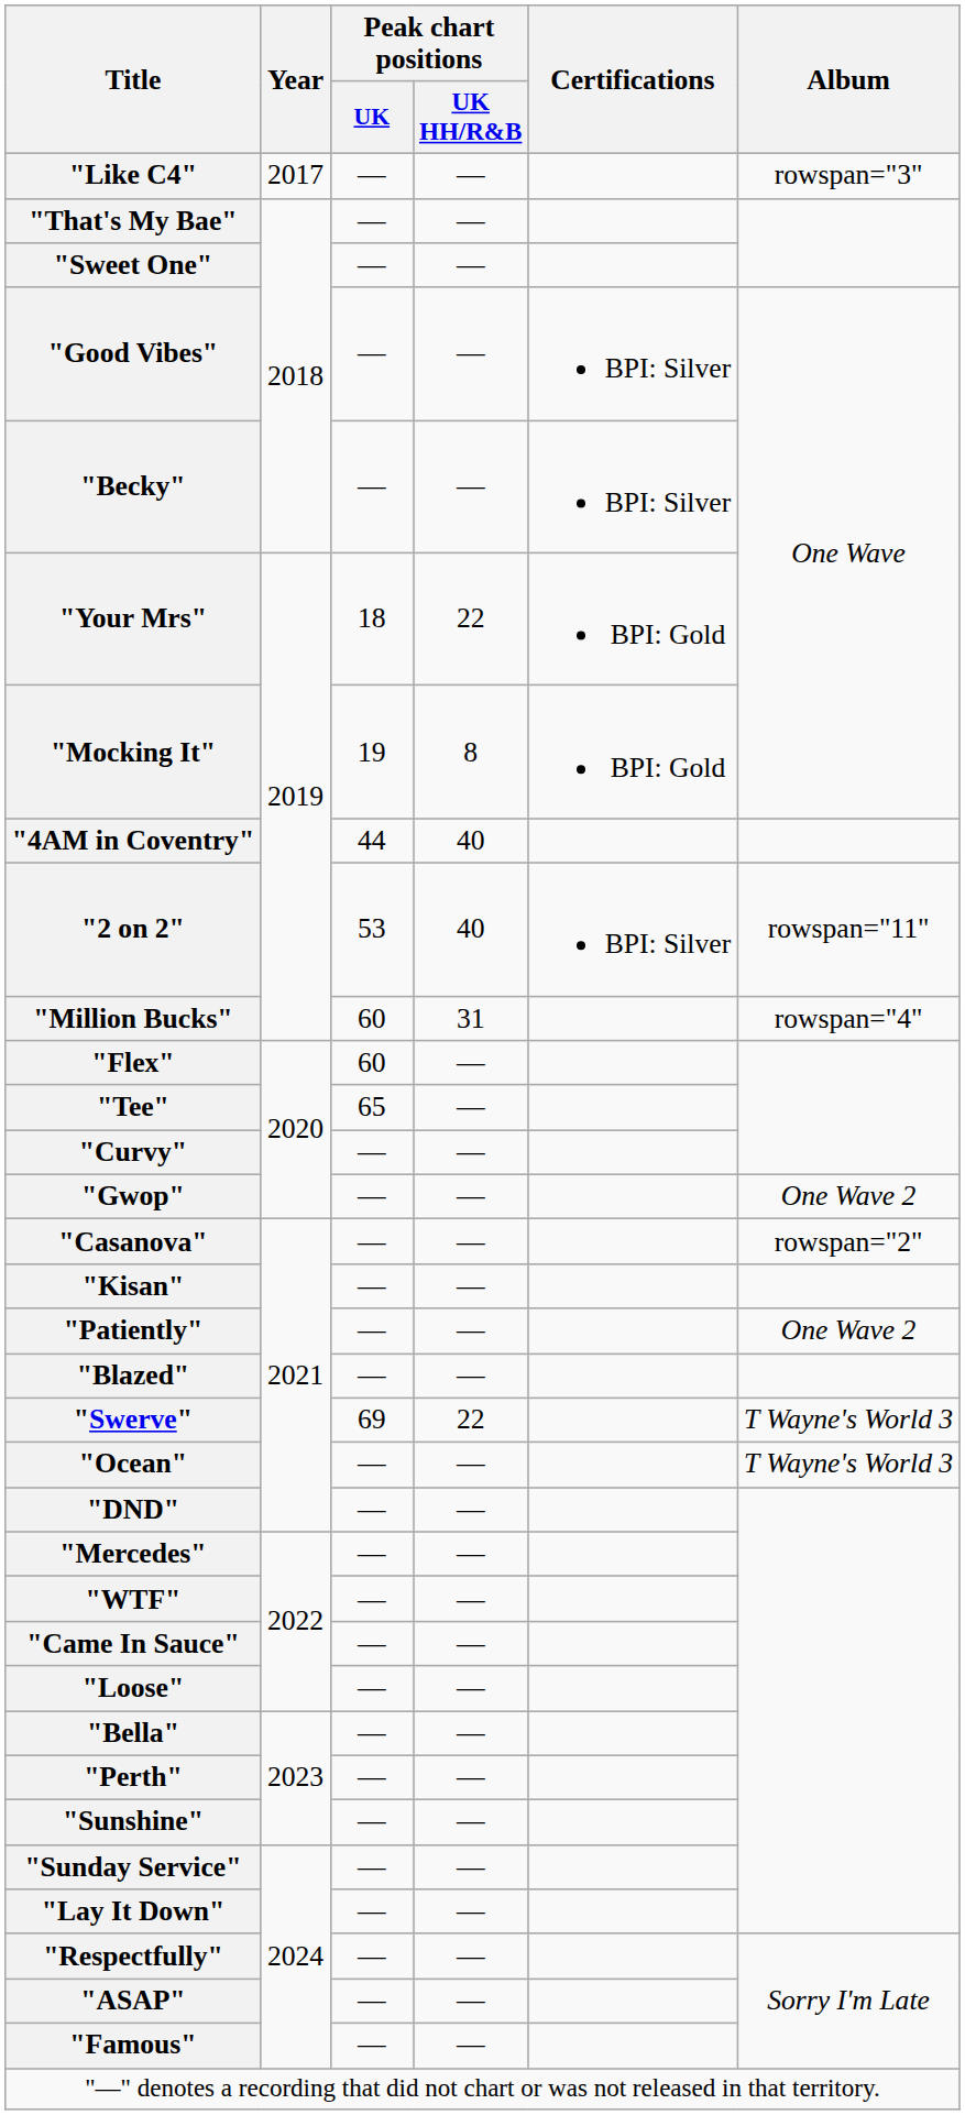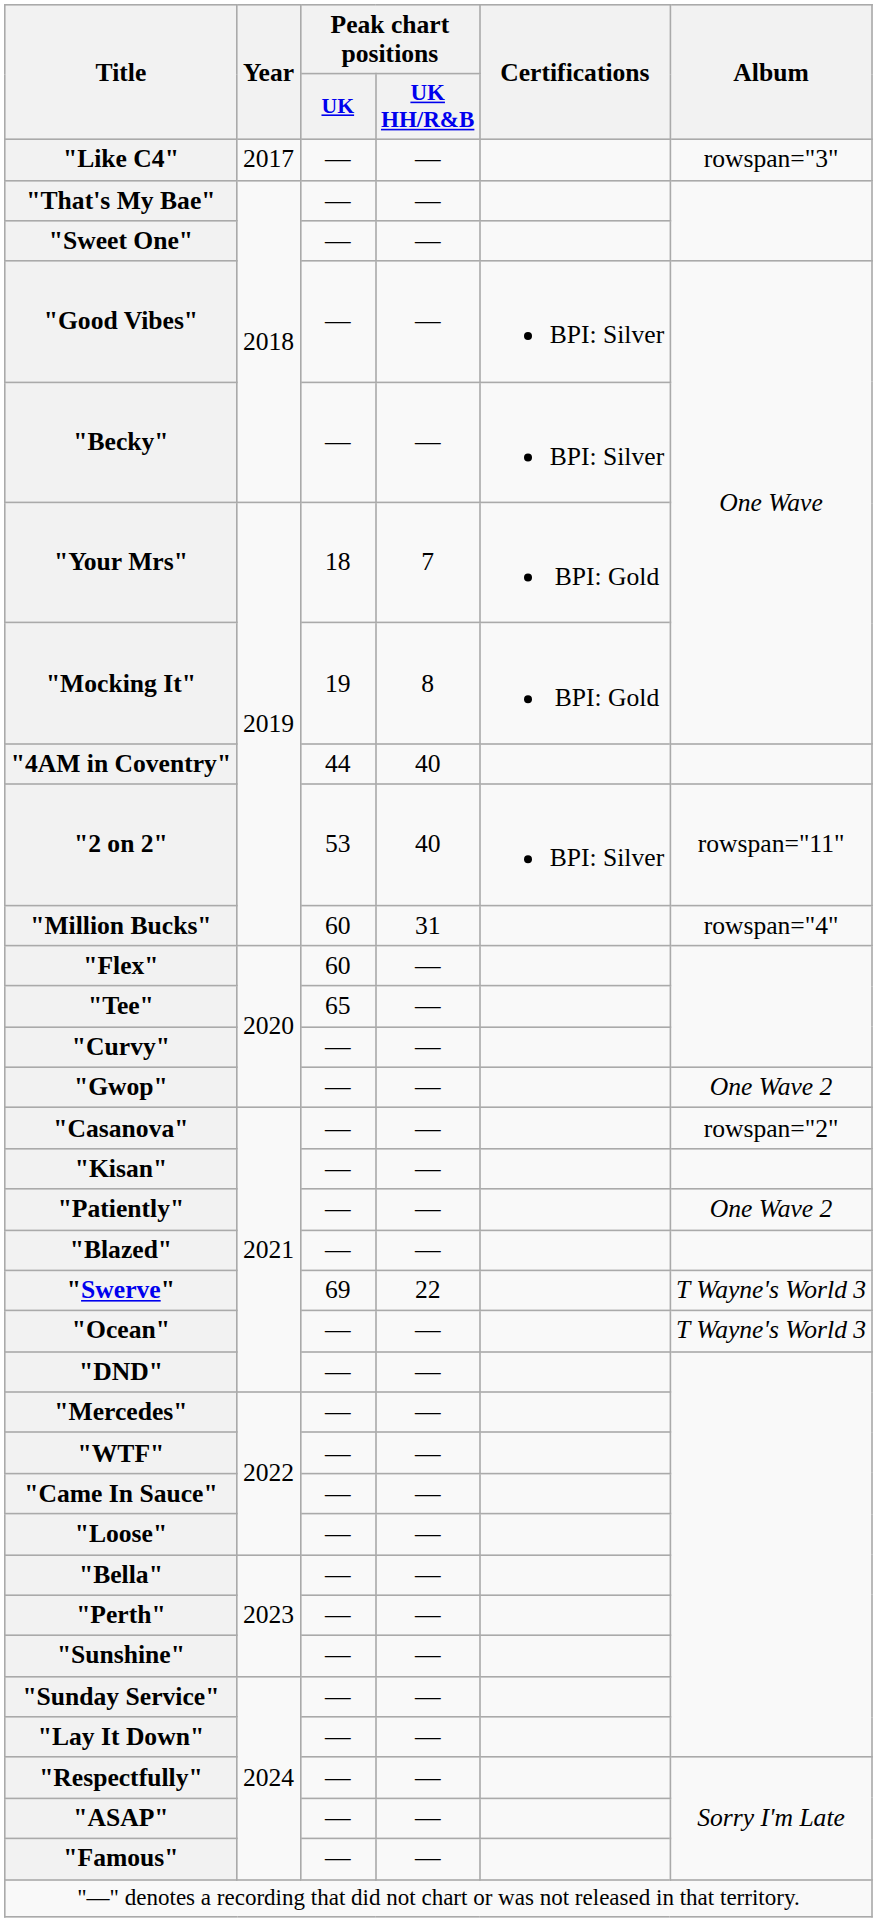"Your Mrs" | Peak chart positions / UK HH/R&B: 22 -> 7
